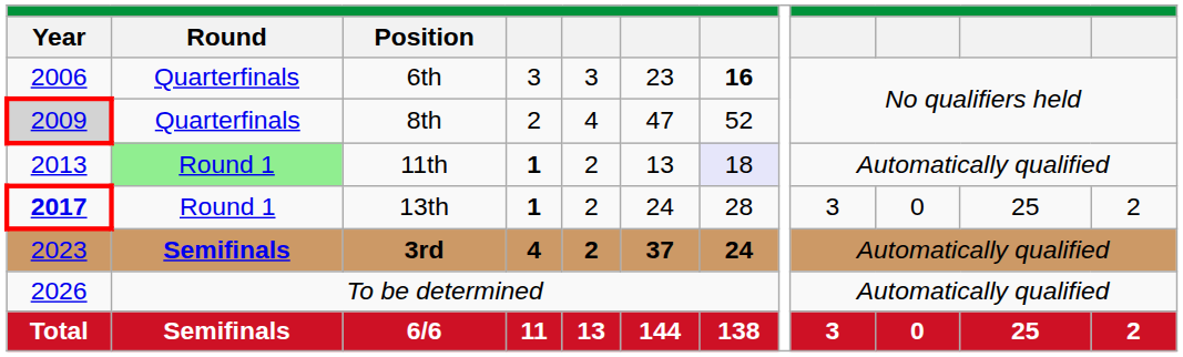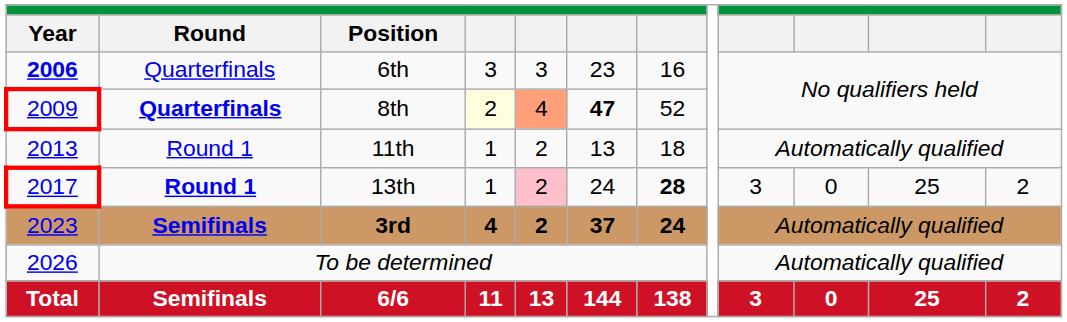6th | Year: normal -> bold
6th | column 7: bold -> normal
8th | Year: lightgrey background -> no background
8th | Round: normal -> bold
8th | column 4: no background -> lightyellow background
8th | column 5: no background -> lightsalmon background
8th | column 6: normal -> bold
11th | Round: lightgreen background -> no background
11th | column 4: bold -> normal
11th | column 7: lavender background -> no background
13th | Year: bold -> normal
13th | Round: normal -> bold
13th | column 4: bold -> normal
13th | column 5: no background -> pink background
13th | column 7: normal -> bold
